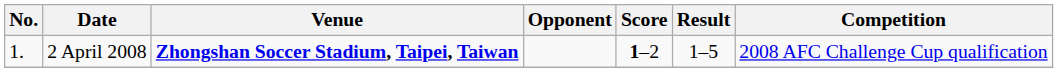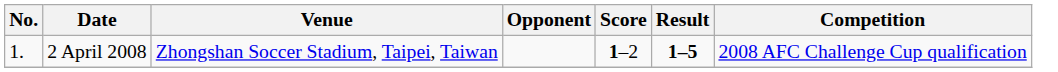2 April 2008 | Venue: bold -> normal
2 April 2008 | Result: normal -> bold
